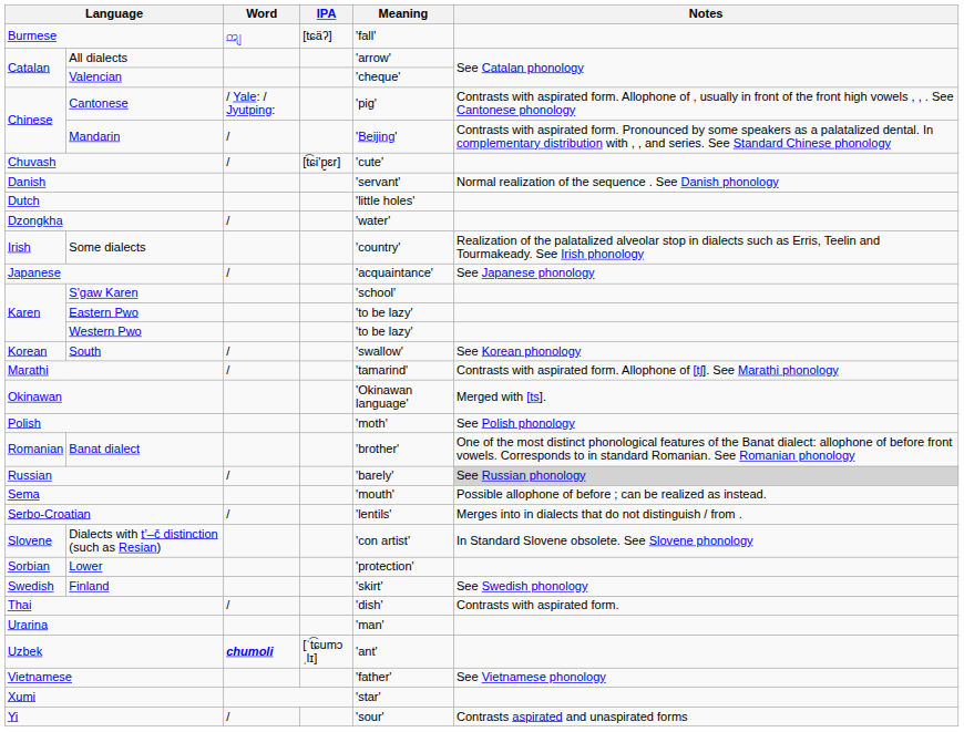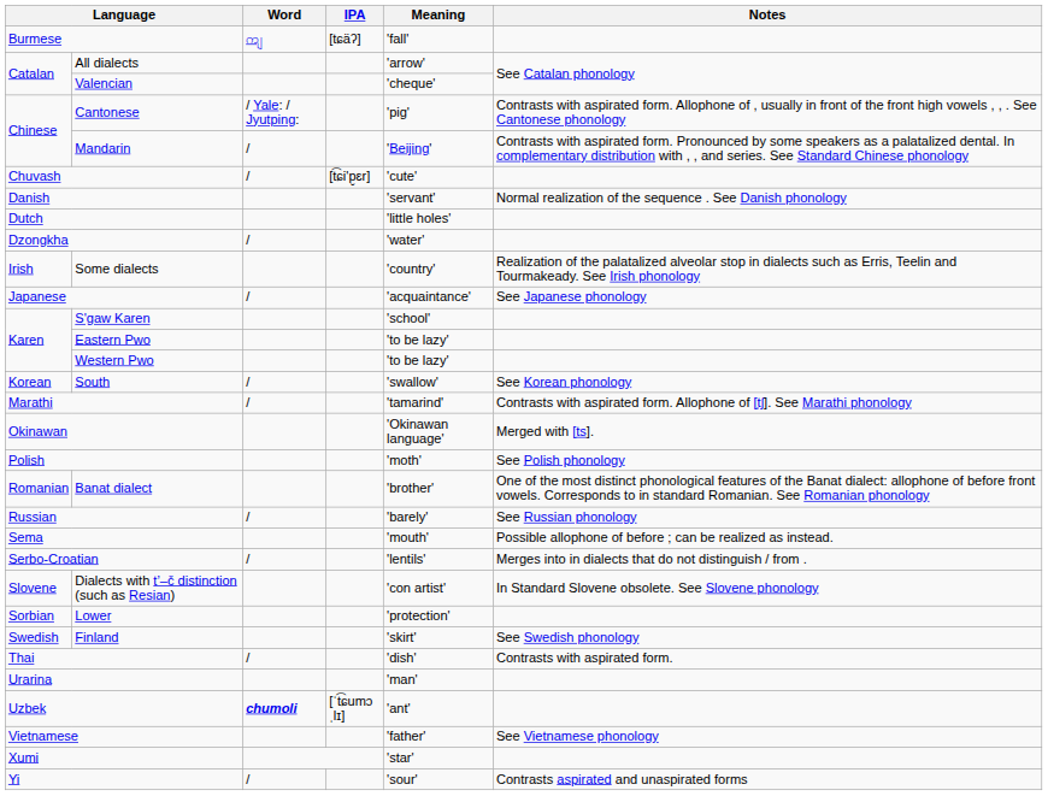Russian | Notes: lightgrey background -> no background
